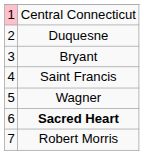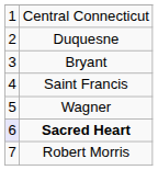Central Connecticut | column 1: pink background -> no background
Sacred Heart | column 1: no background -> lavender background
